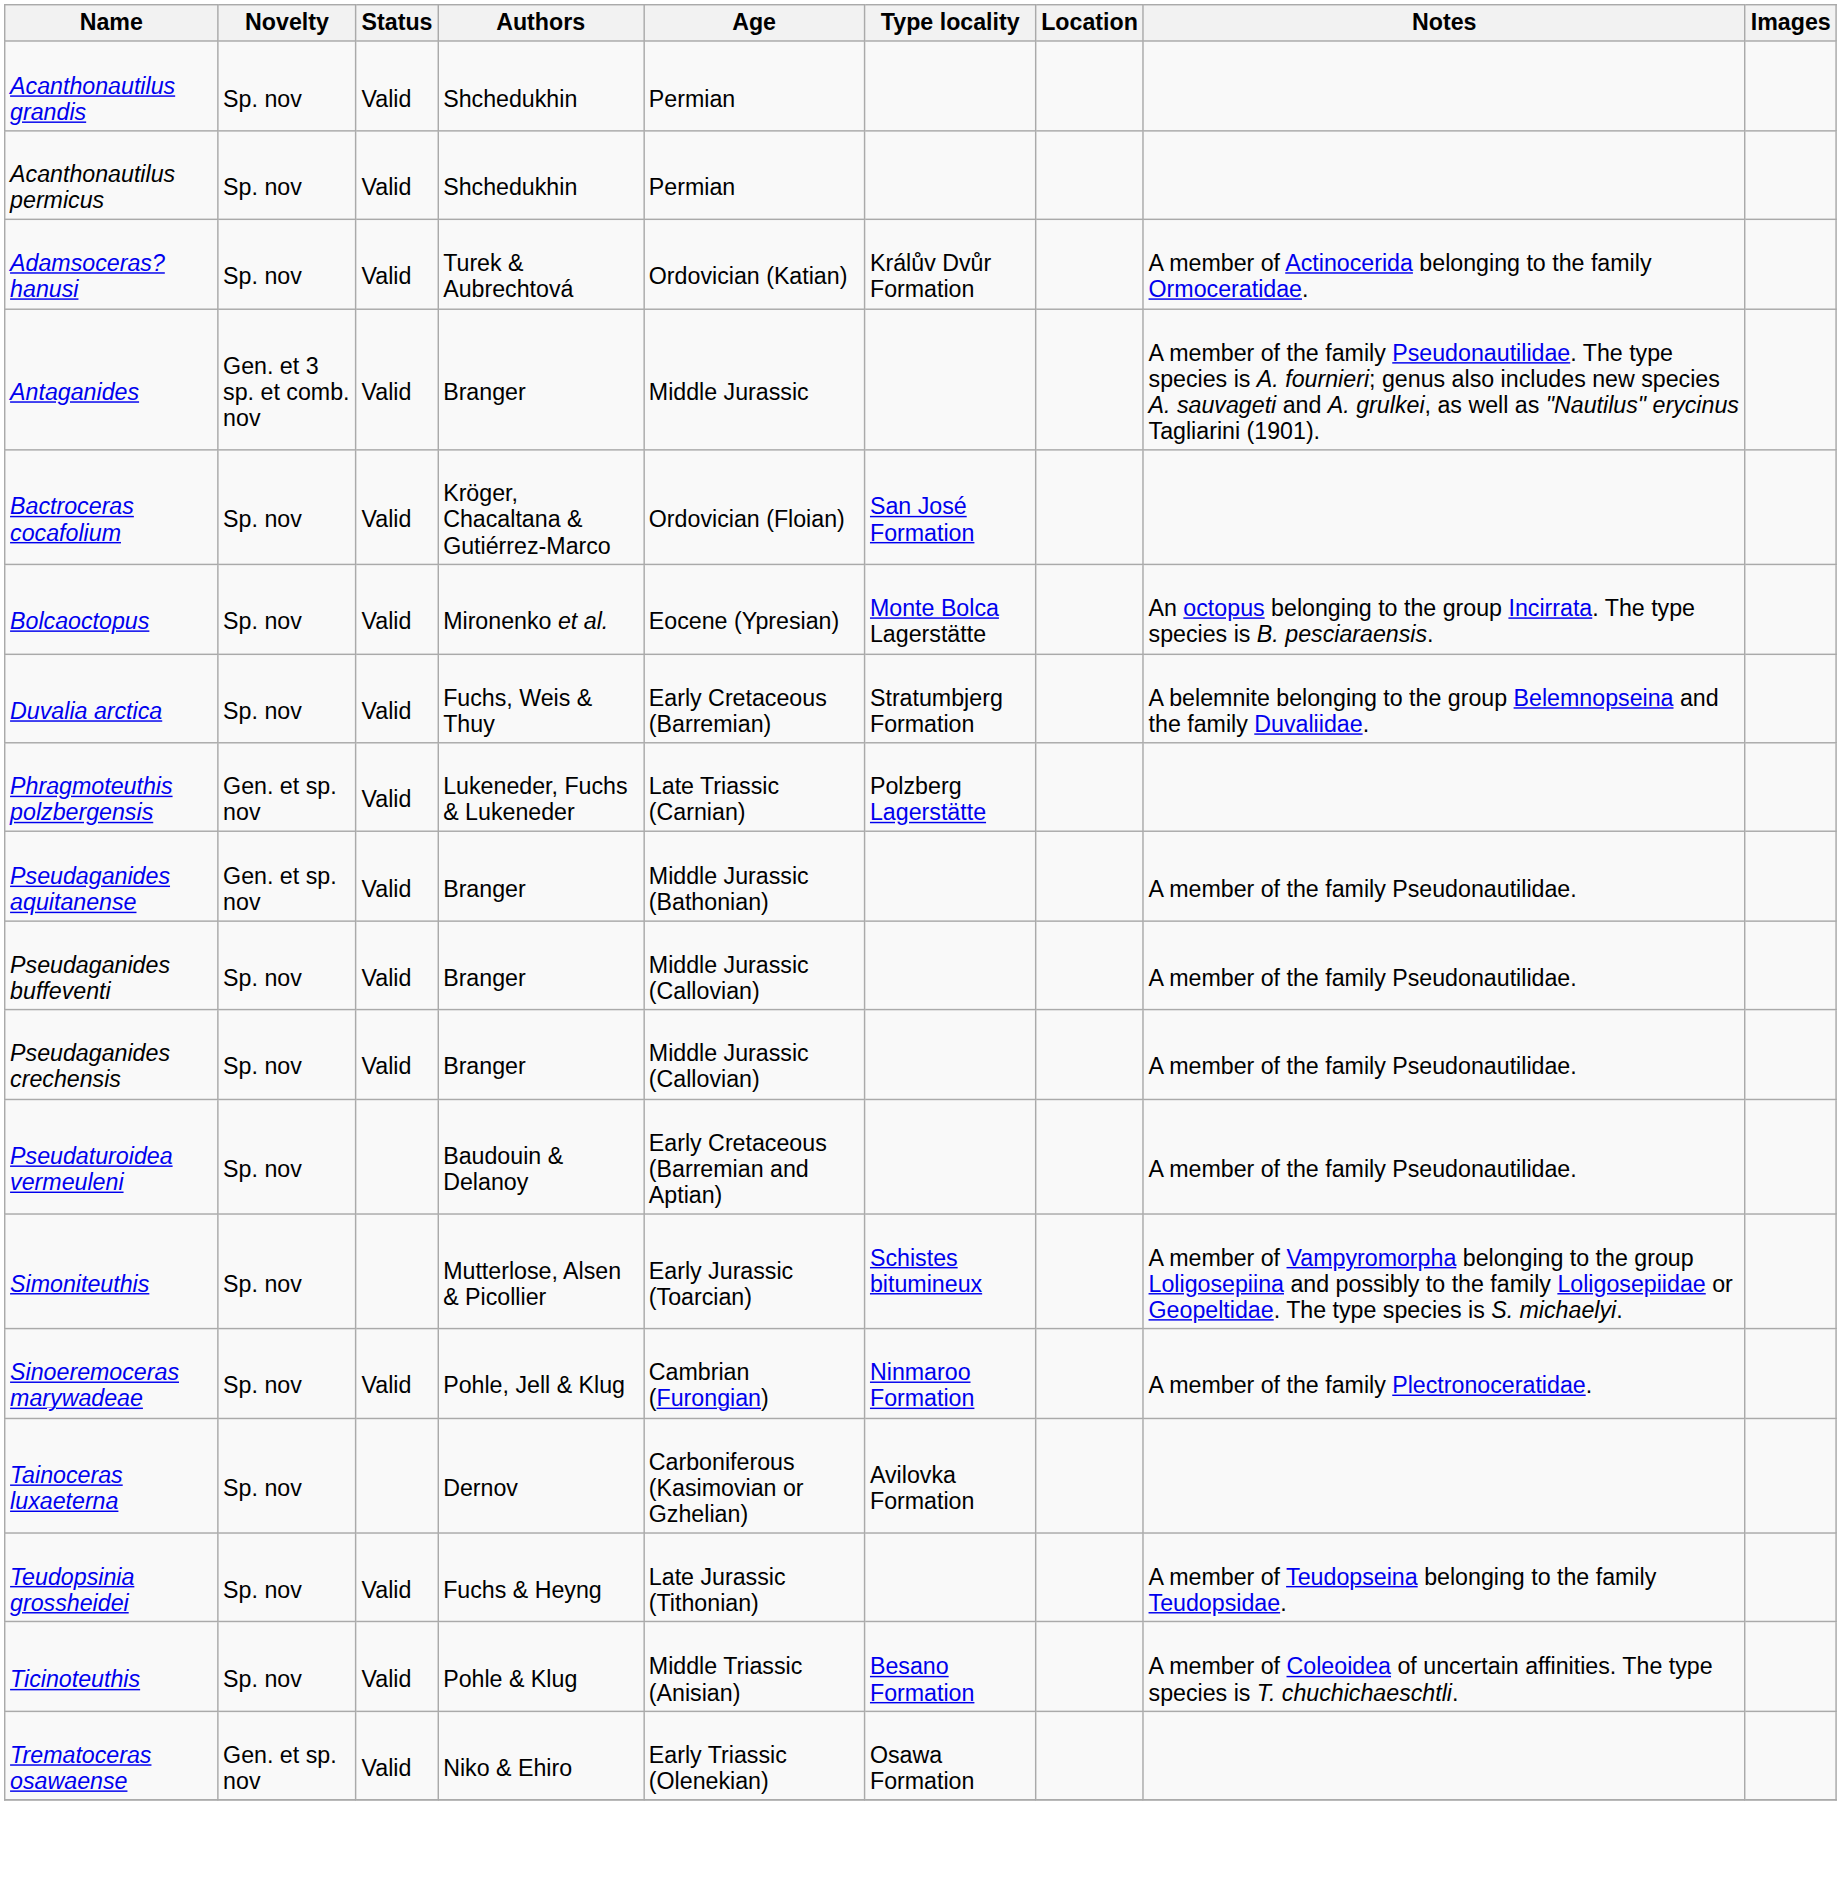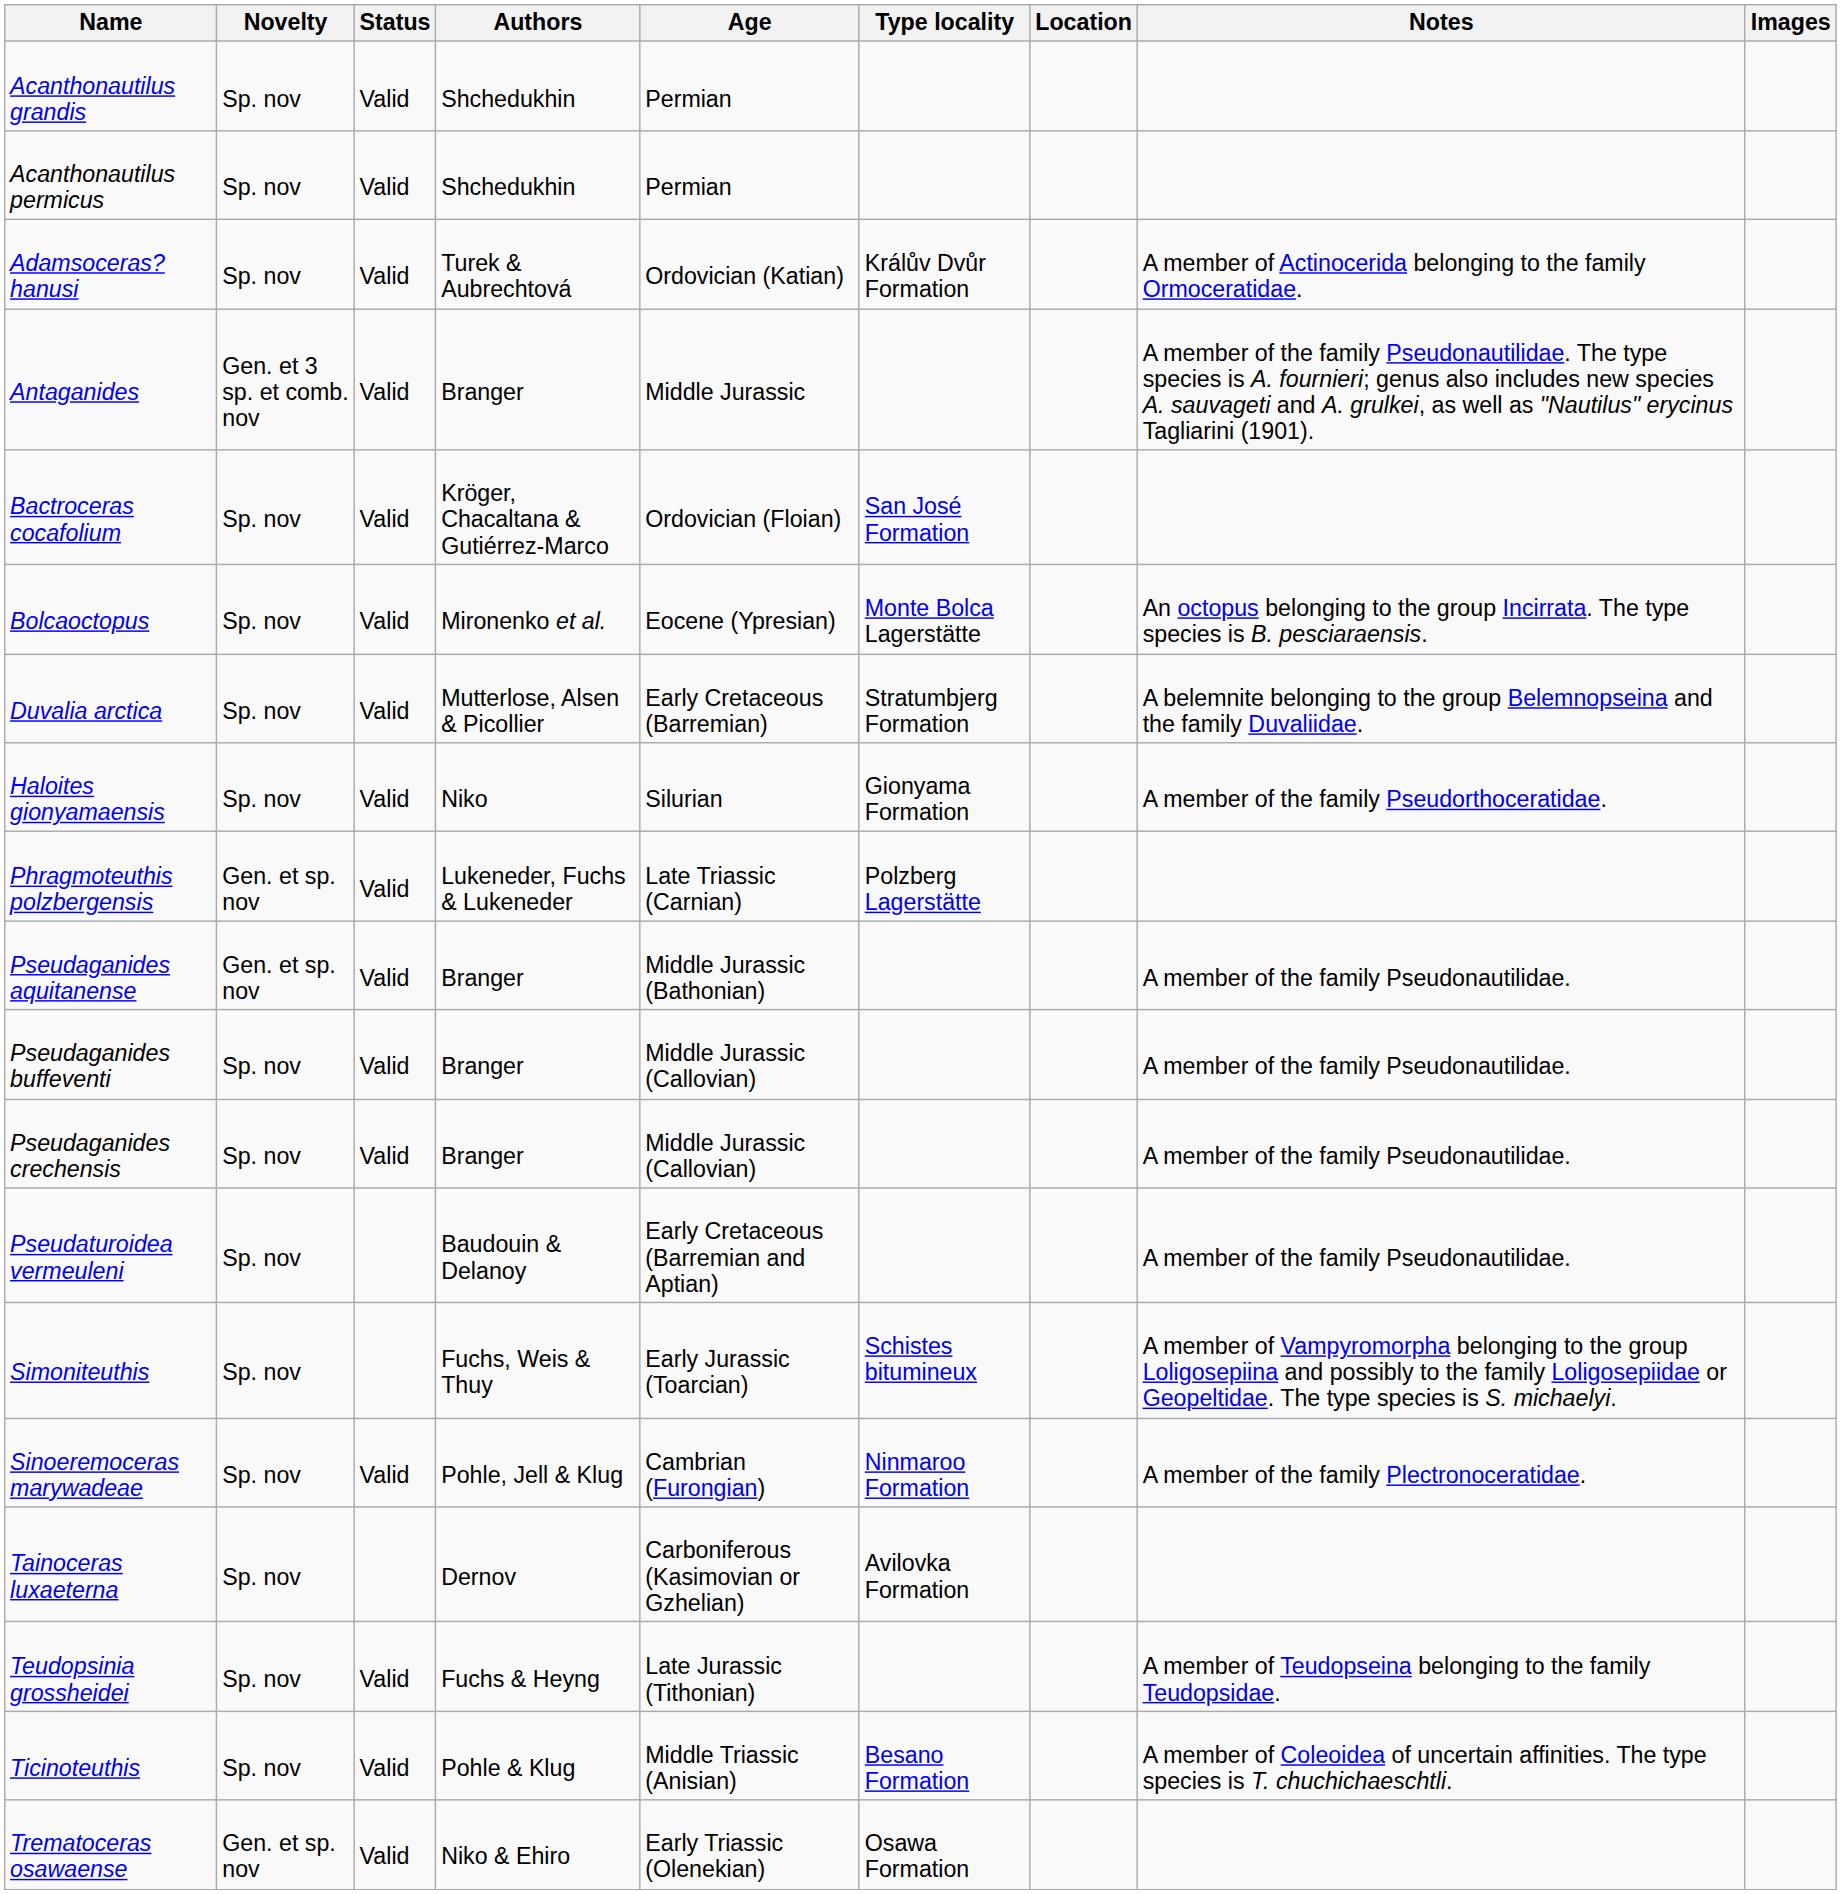Duvalia arctica | Authors: Fuchs, Weis & Thuy -> Mutterlose, Alsen & Picollier
+ row: Haloites gionyamaensis | Sp. nov | Valid | Niko | Silurian | Gionyama Formation | A member of the family Pseudorthoceratidae.
Simoniteuthis | Authors: Mutterlose, Alsen & Picollier -> Fuchs, Weis & Thuy
